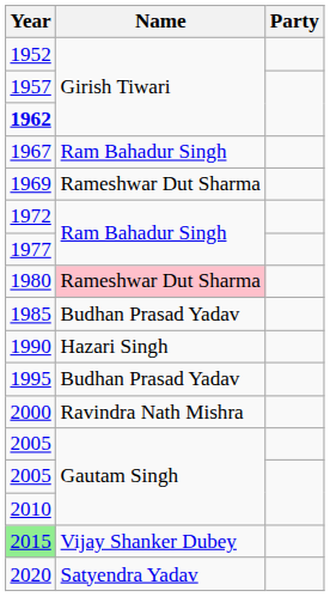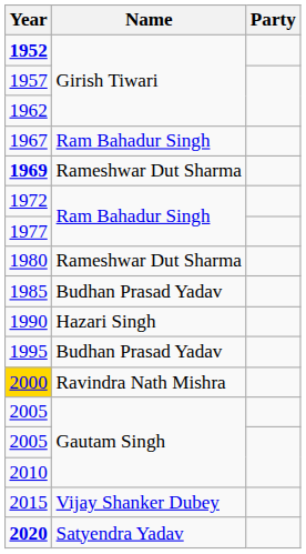1952 | Year: normal -> bold
1962 | Year: bold -> normal
1969 | Year: normal -> bold
1980 | Name: pink background -> no background
2000 | Year: no background -> gold background
2015 | Year: lightgreen background -> no background
2020 | Year: normal -> bold
